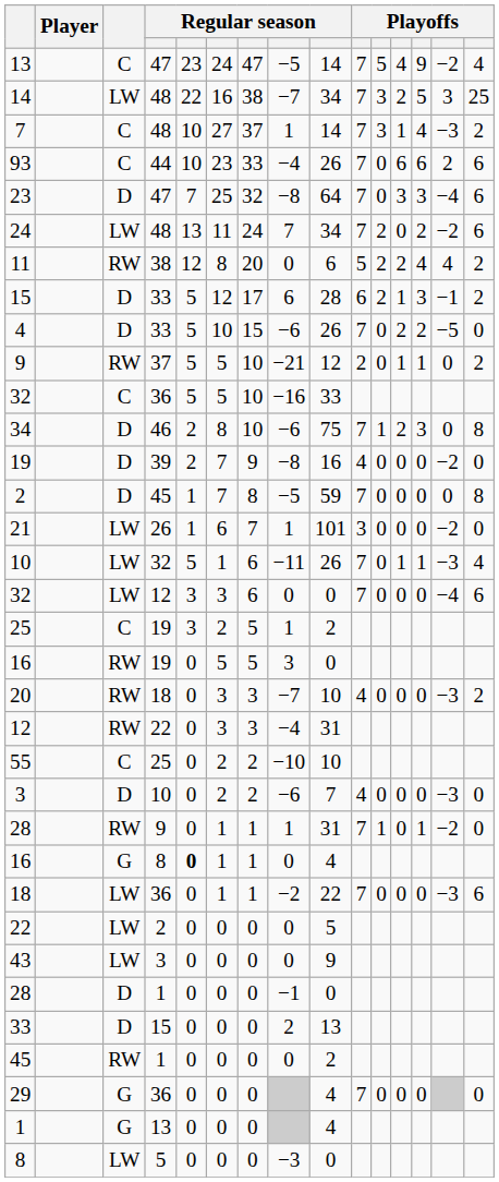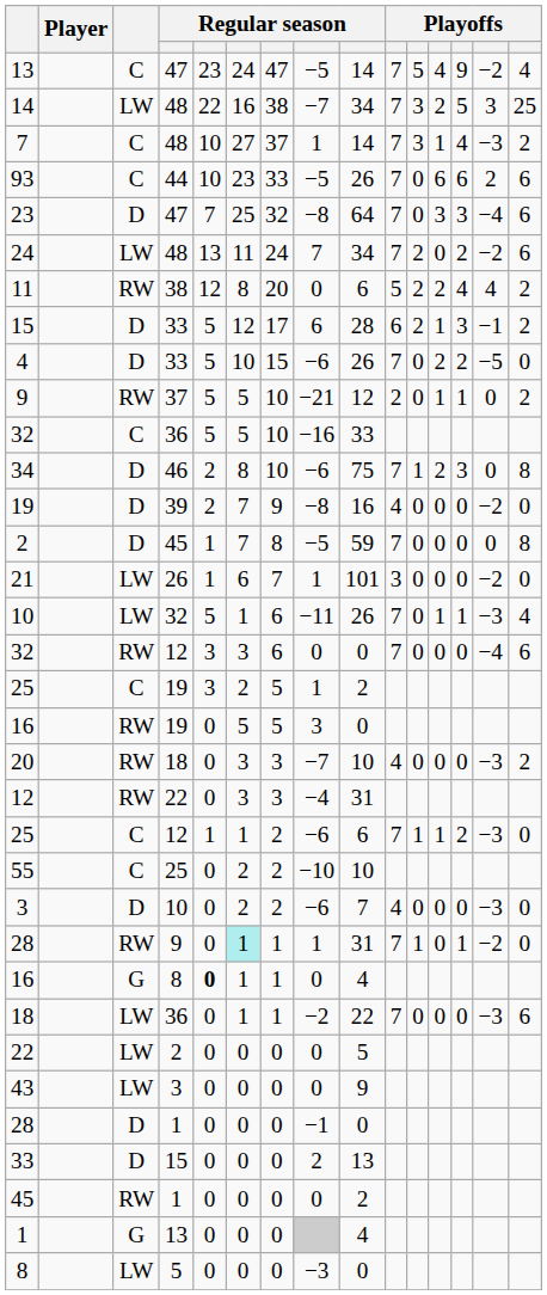93 | column 8: −4 -> −5
32 / 12 | column 3: LW -> RW
+ row: 25 | C | 12 | 1 | 1 | 2 | −6 | 6 | 7 | 1 | 1 | 2 | −3 | 0
28 / 9 | column 6: no background -> paleturquoise background
- row: 29 | G | 36 | 0 | 0 | 0 | 4 | 7 | 0 | 0 | 0 | 0
